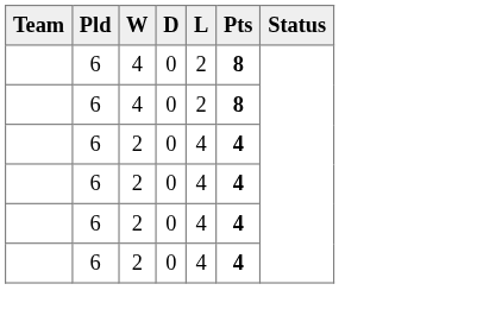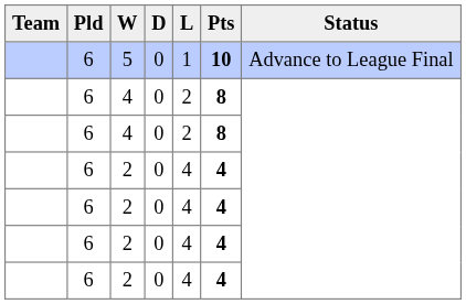+ row: 6 | 5 | 0 | 1 | 10 | Advance to League Final
